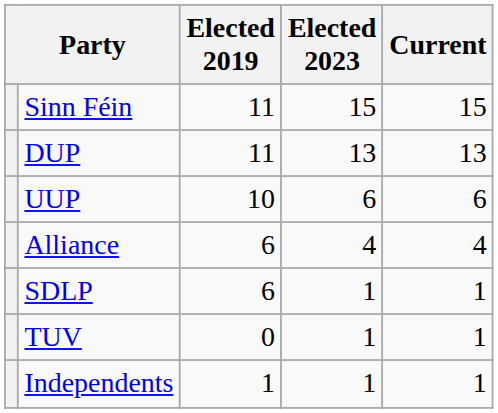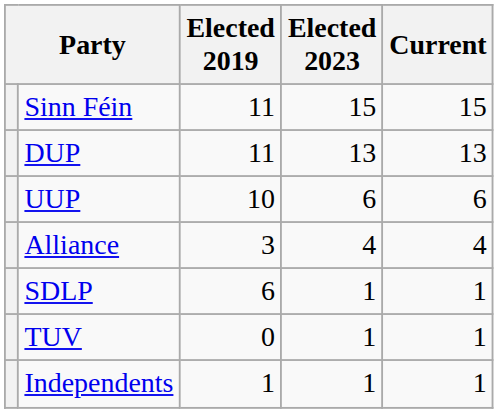Alliance | Elected 2019: 6 -> 3
